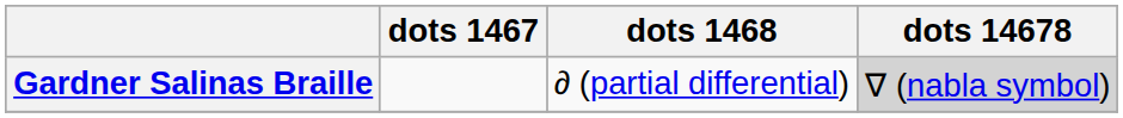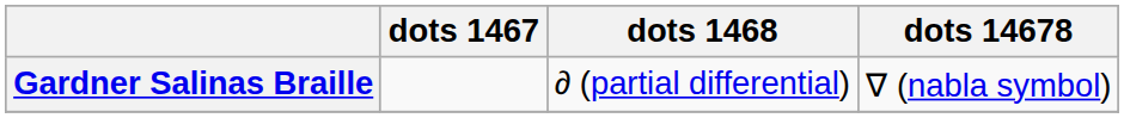Gardner Salinas Braille | dots 14678: lightgrey background -> no background
